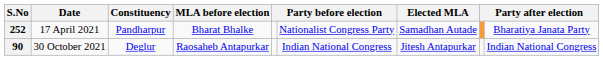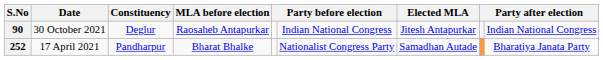rows swapped: 252 <-> 90
